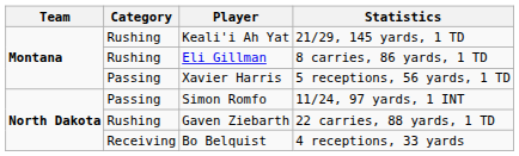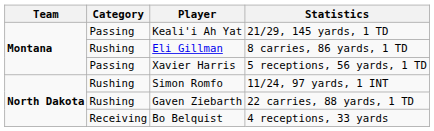Keali'i Ah Yat | Category: Rushing -> Passing
Simon Romfo | Category: Passing -> Rushing
